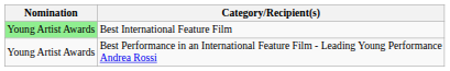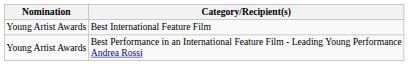Best International Feature Film | Nomination: lightgreen background -> no background
